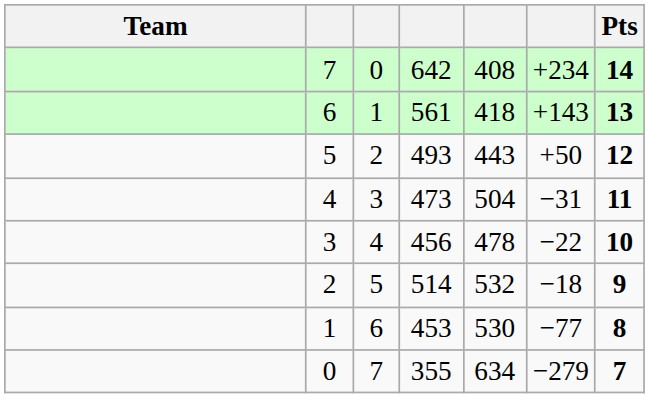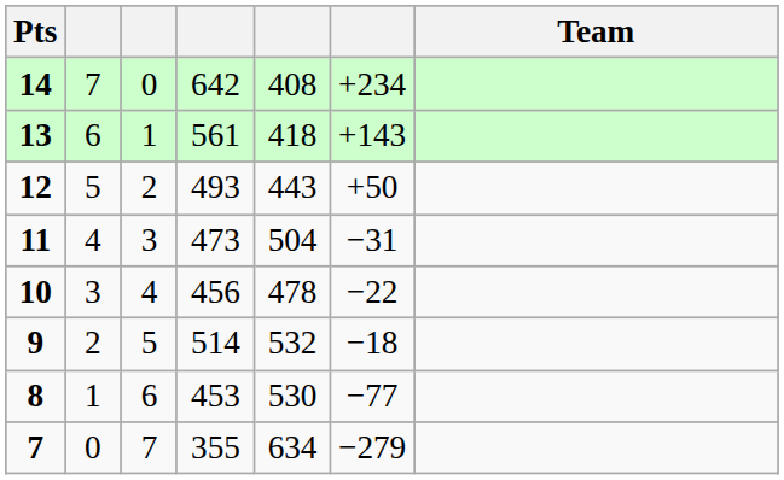columns swapped: Team <-> Pts
